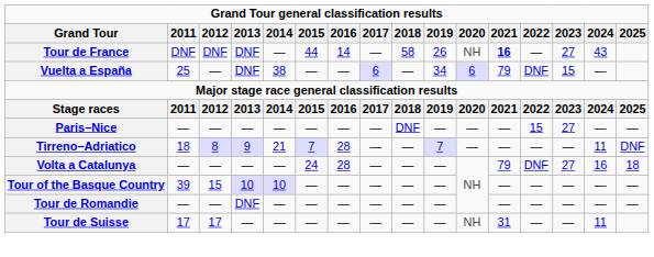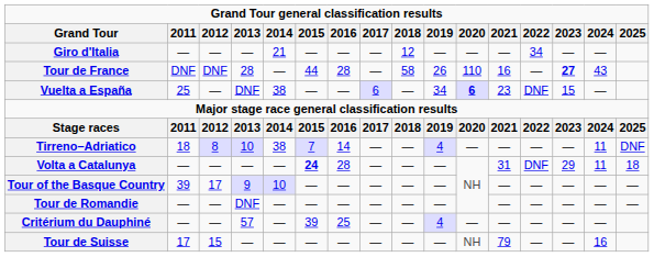+ row: Giro d'Italia | — | — | — | 21 | — | — | — | 12 | — | — | — | 34 | — | —
Tour de France | 2013: DNF -> 28
Tour de France | 2016: 14 -> 28
Tour de France | 2020: NH -> 110
Tour de France | 2021: bold -> normal
Tour de France | 2023: normal -> bold
Vuelta a España | 2020: normal -> bold
Vuelta a España | 2021: 79 -> 23
- row: Paris–Nice | — | — | — | — | — | — | — | DNF | — | — | — | 15 | 27 | — | —
Tirreno–Adriatico | 2013: 9 -> 10
Tirreno–Adriatico | 2014: 21 -> 38
Tirreno–Adriatico | 2016: 28 -> 14
Tirreno–Adriatico | 2019: 7 -> 4
Volta a Catalunya | 2015: normal -> bold
Volta a Catalunya | 2021: 79 -> 31
Volta a Catalunya | 2023: 27 -> 29
Volta a Catalunya | 2024: 16 -> 11
Tour of the Basque Country | 2012: 15 -> 17
Tour of the Basque Country | 2013: 10 -> 9
+ row: Critérium du Dauphiné | — | — | 57 | — | 39 | 25 | — | — | 4 | — | — | — | — | —
Tour de Suisse | 2012: 17 -> 15
Tour de Suisse | 2021: 31 -> 79
Tour de Suisse | 2024: 11 -> 16
